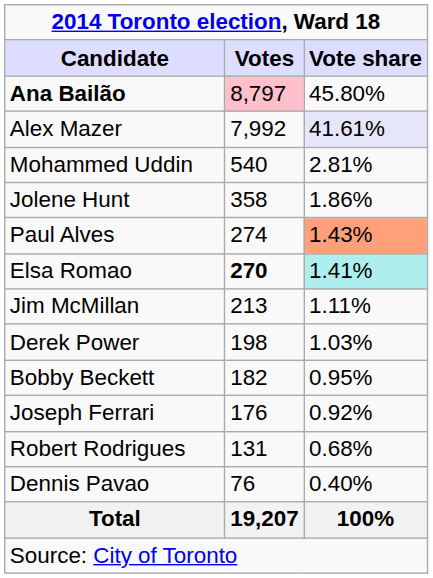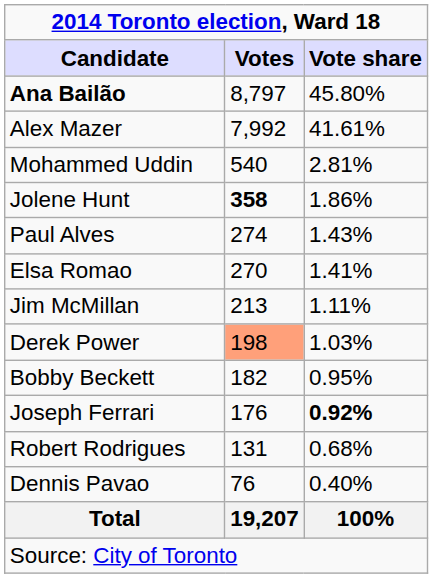Ana Bailão | Votes: pink background -> no background
Alex Mazer | Vote share: lavender background -> no background
Jolene Hunt | Votes: normal -> bold
Paul Alves | Vote share: lightsalmon background -> no background
Elsa Romao | Votes: bold -> normal
Elsa Romao | Vote share: paleturquoise background -> no background
Derek Power | Votes: no background -> lightsalmon background
Joseph Ferrari | Vote share: normal -> bold
